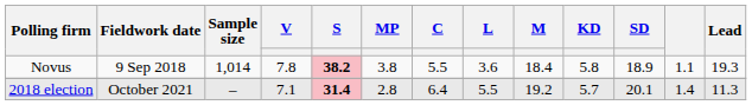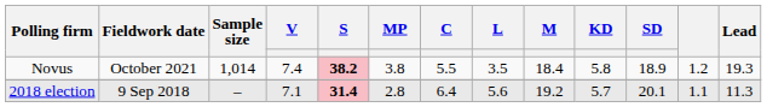Novus | Fieldwork date: 9 Sep 2018 -> October 2021
Novus | V: 7.8 -> 7.4
Novus | L: 3.6 -> 3.5
Novus | column 12: 1.1 -> 1.2
2018 election | Fieldwork date: October 2021 -> 9 Sep 2018
2018 election | L: 5.5 -> 5.6
2018 election | column 12: 1.4 -> 1.1
